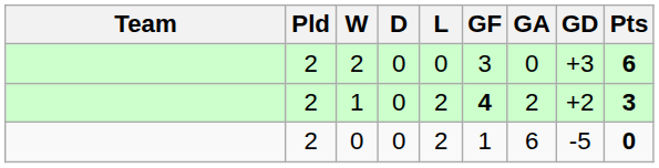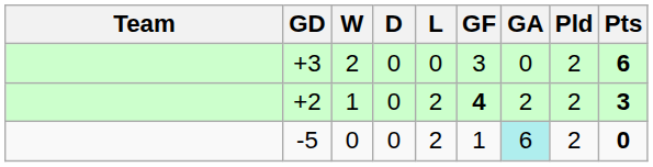columns swapped: Pld <-> GD
row 4 | GA: no background -> paleturquoise background
